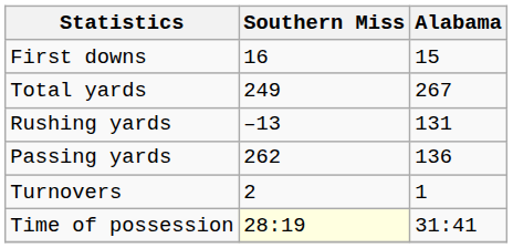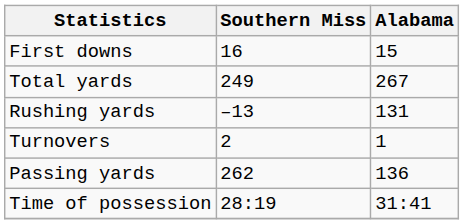rows swapped: Passing yards <-> Turnovers
Time of possession | Southern Miss: lightyellow background -> no background
